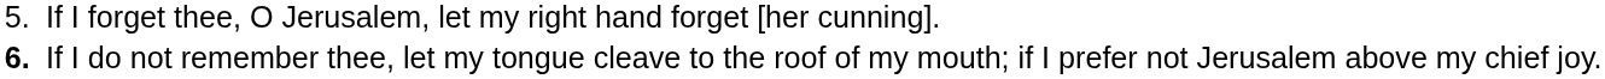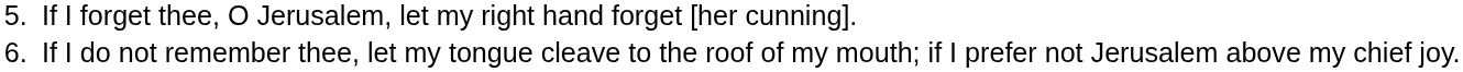row 2 | column 1: bold -> normal
